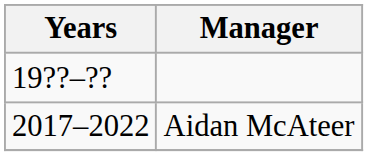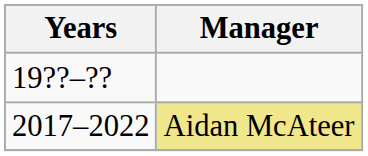row 3 | Manager: no background -> khaki background
